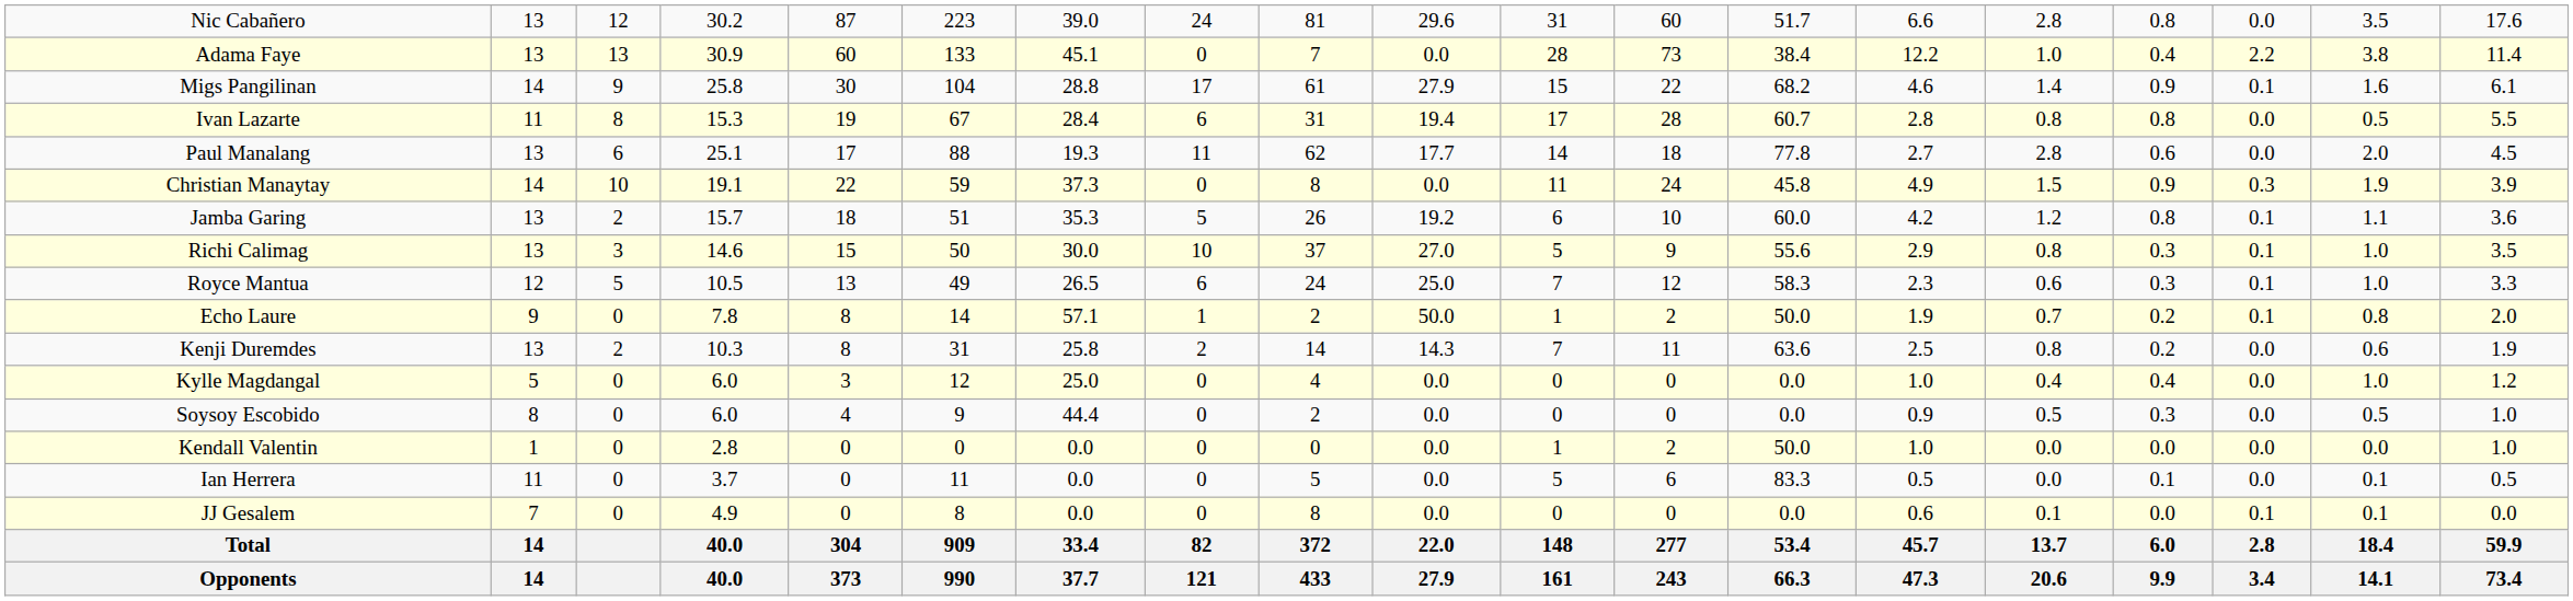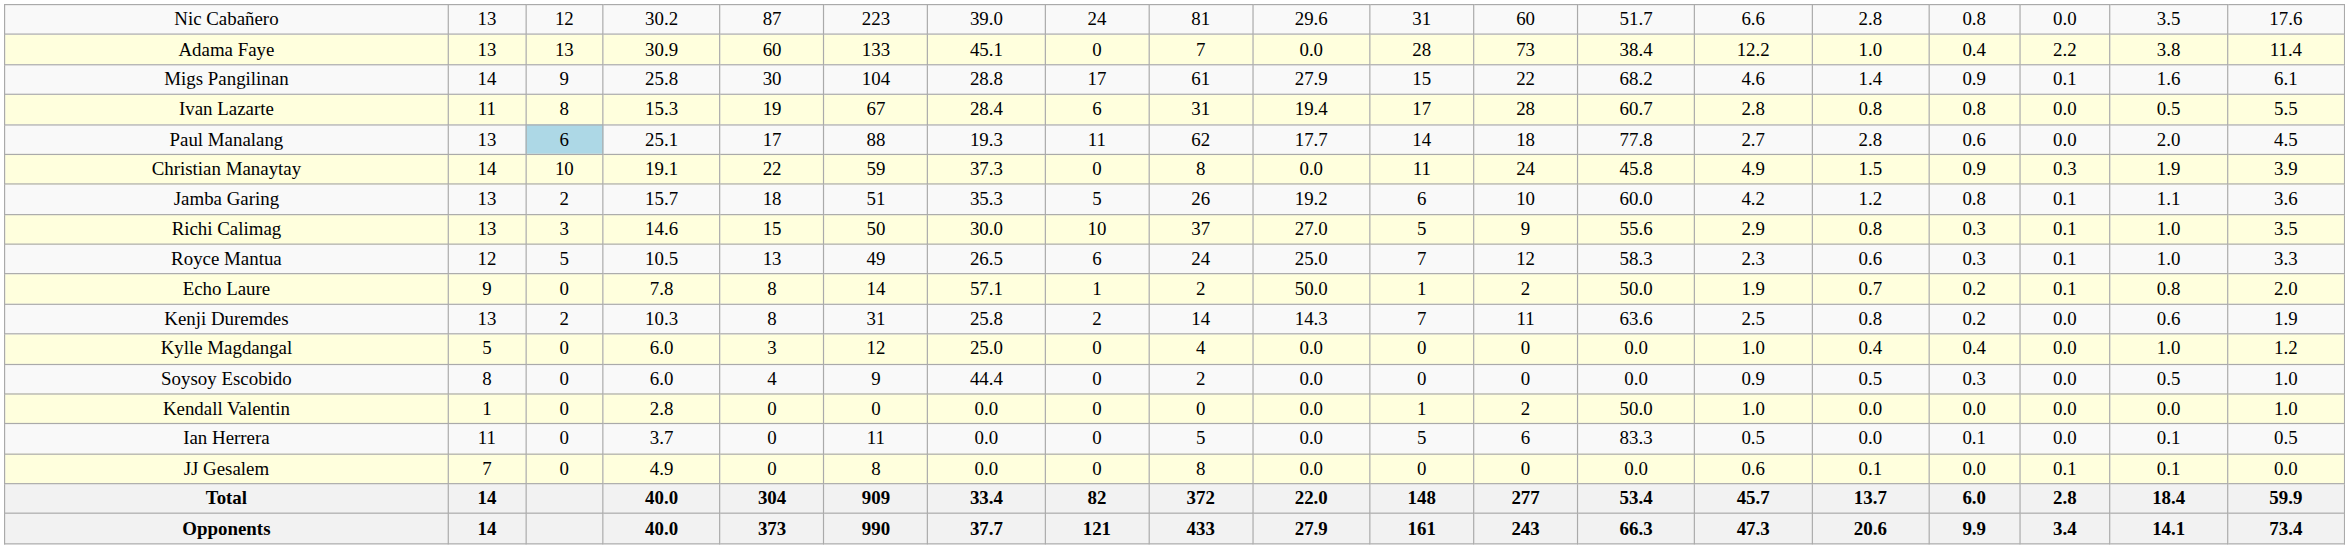Paul Manalang | column 3: no background -> lightblue background
